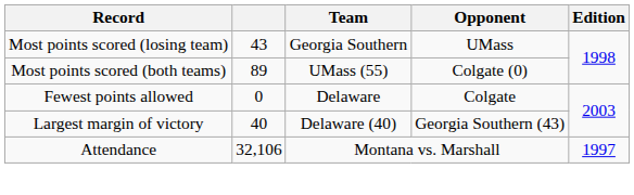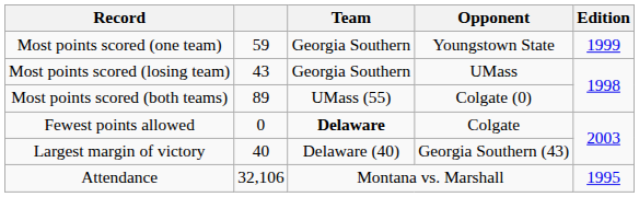+ row: Most points scored (one team) | 59 | Georgia Southern | Youngstown State | 1999
Fewest points allowed | Team: normal -> bold
Attendance | Edition: 1997 -> 1995
